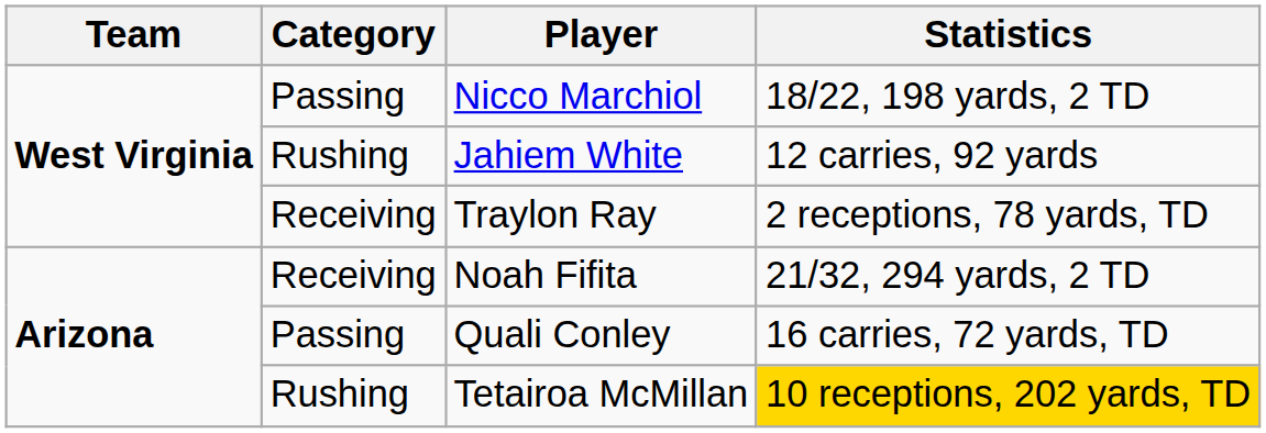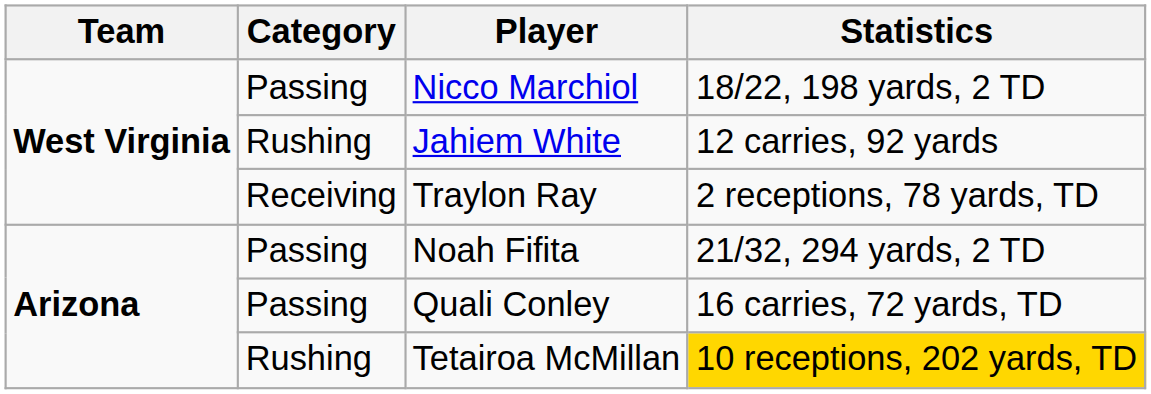Noah Fifita | Category: Receiving -> Passing
